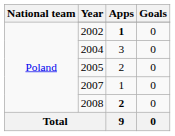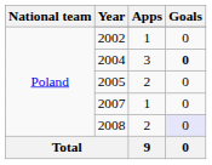2002 | Apps: bold -> normal
2004 | Goals: normal -> bold
2008 | Apps: bold -> normal
2008 | Goals: no background -> lavender background
